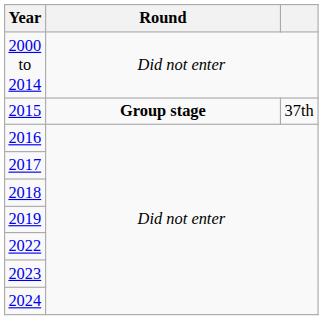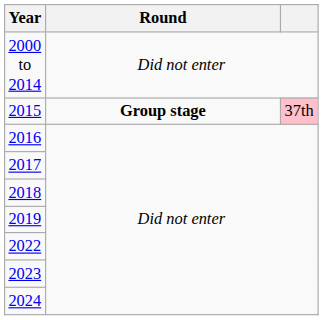2015 | column 3: no background -> pink background
